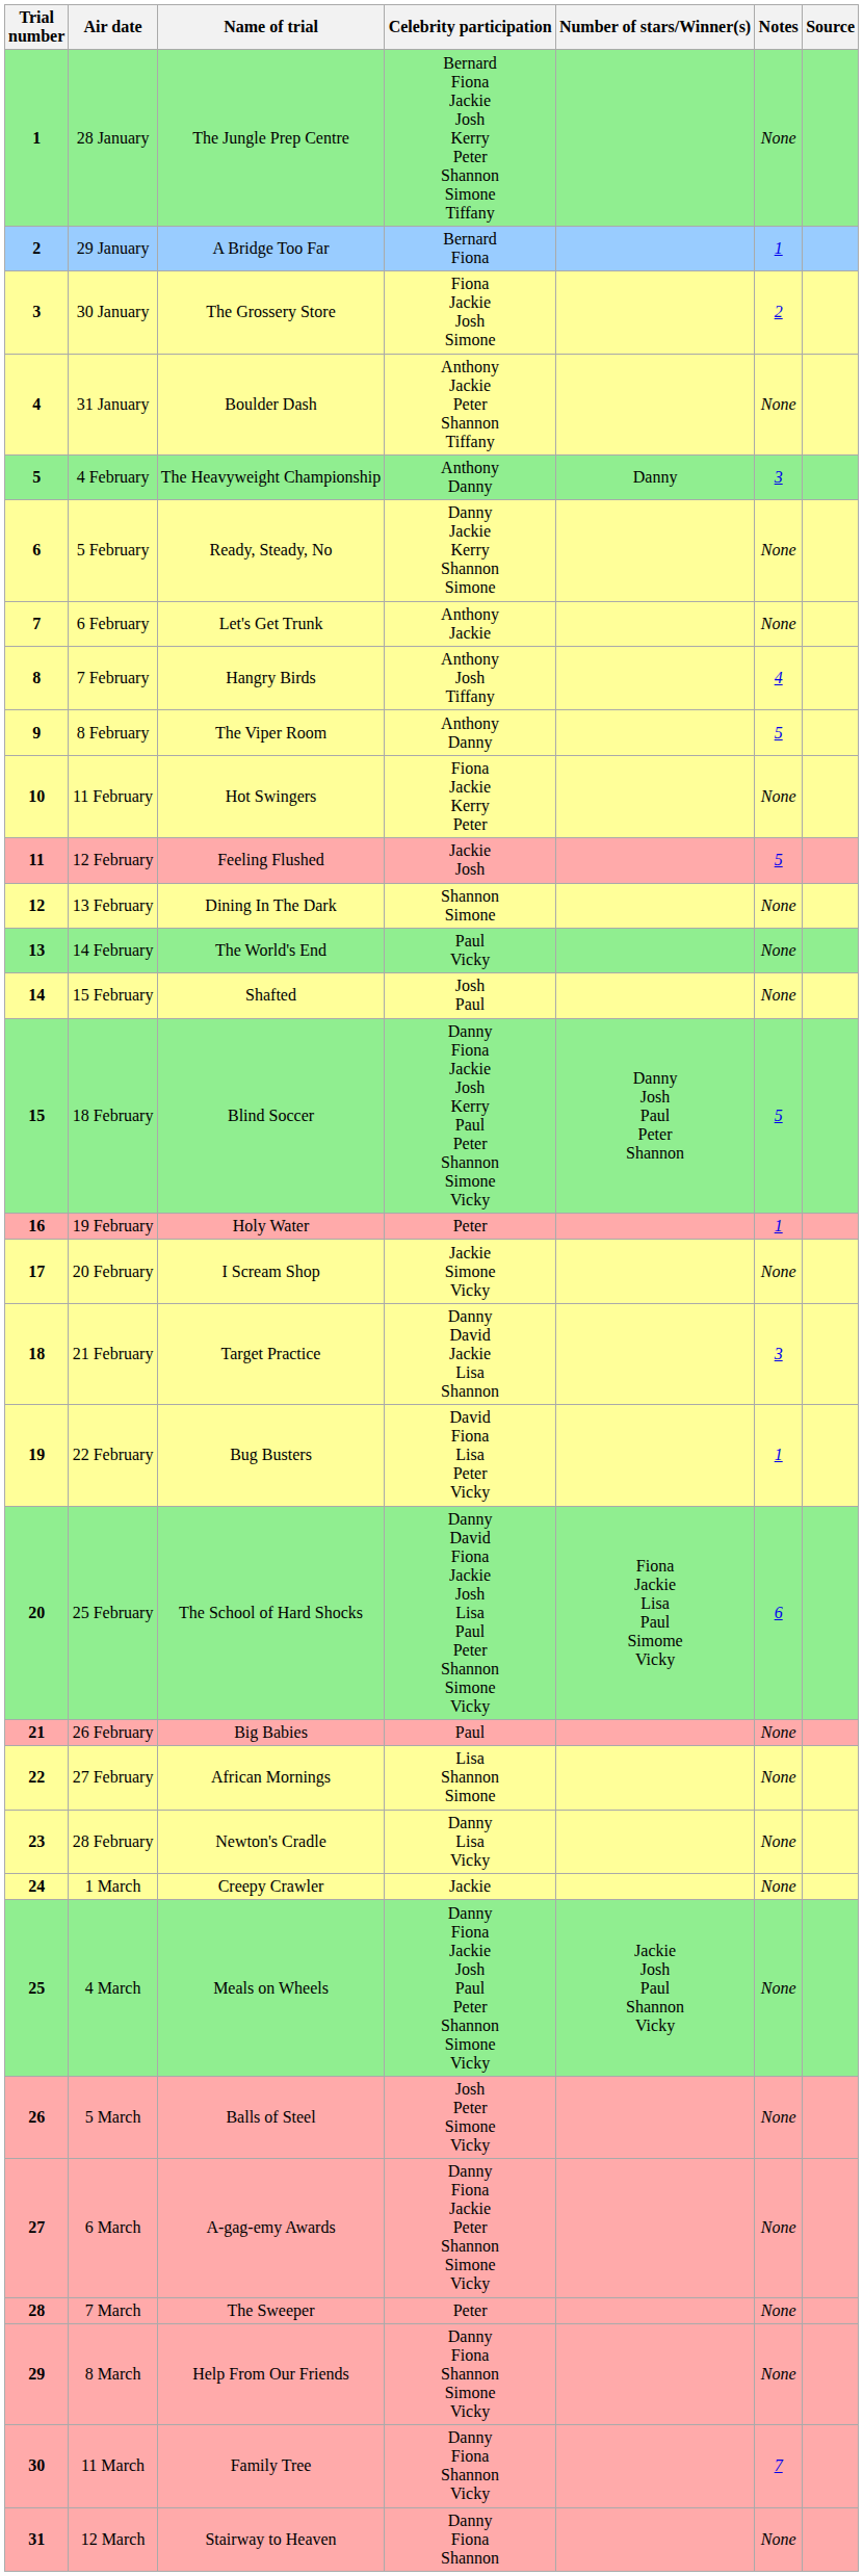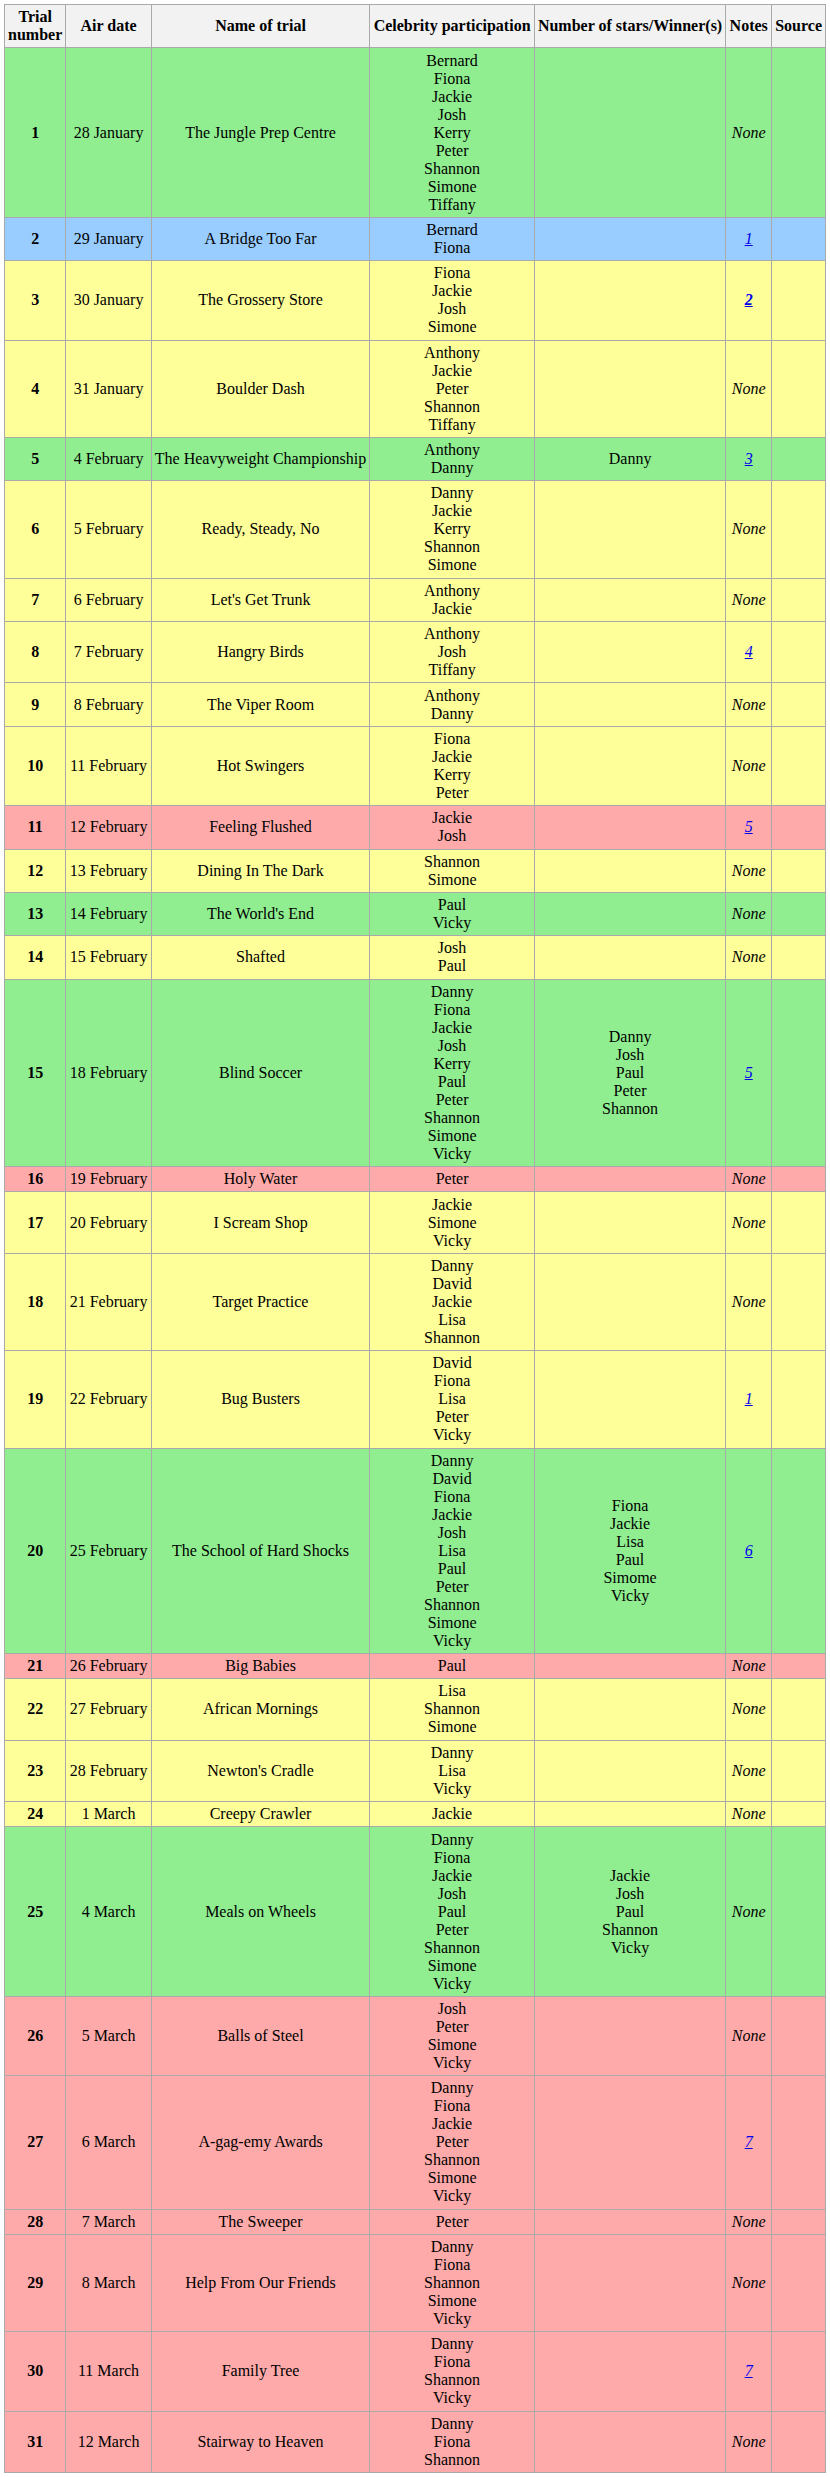30 January | Notes: normal -> bold
8 February | Notes: 5 -> None
19 February | Notes: 1 -> None
21 February | Notes: 3 -> None
6 March | Notes: None -> 7
